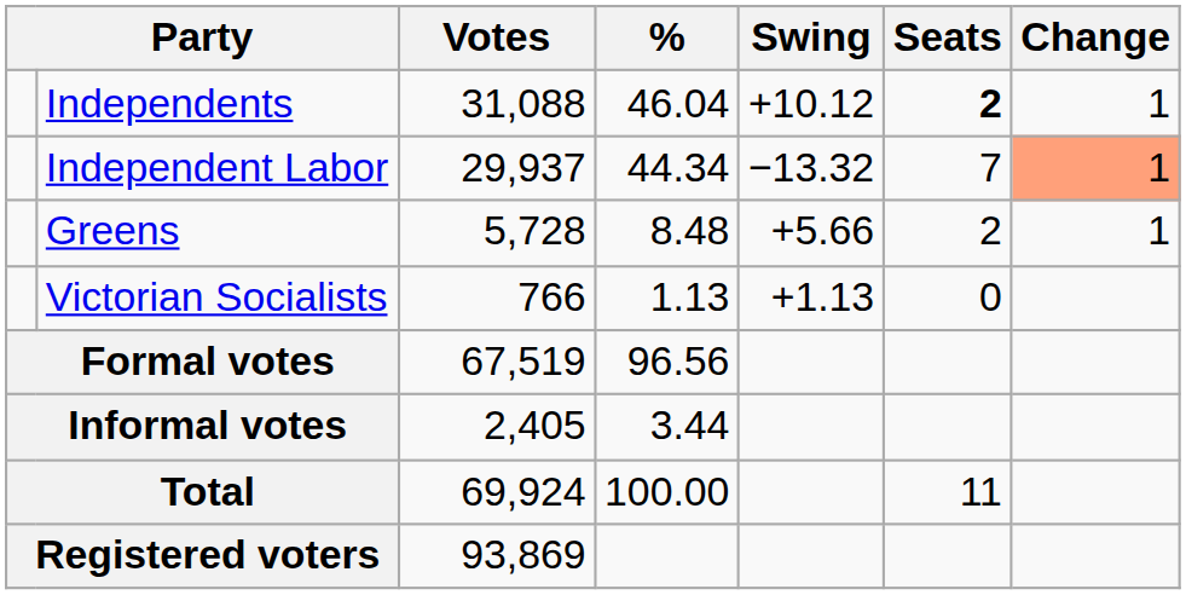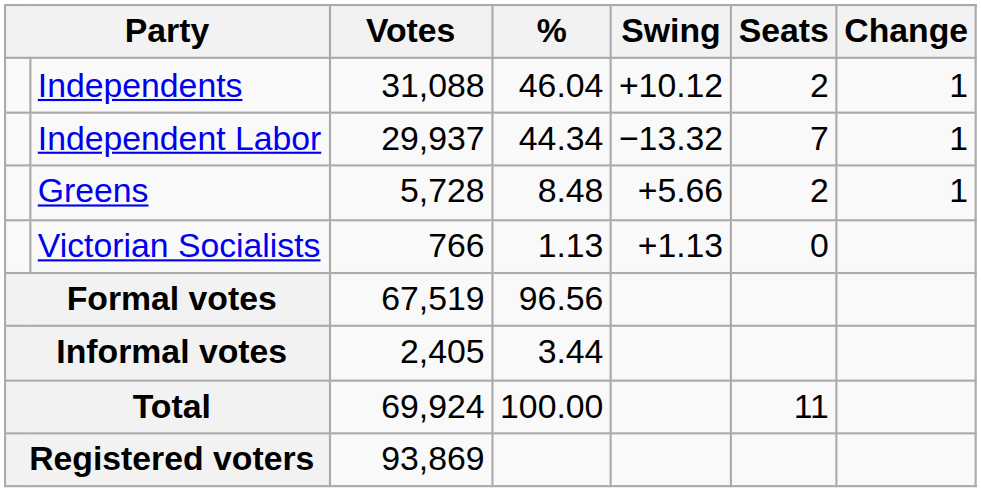Independents | Seats: bold -> normal
Independent Labor | Change: lightsalmon background -> no background
